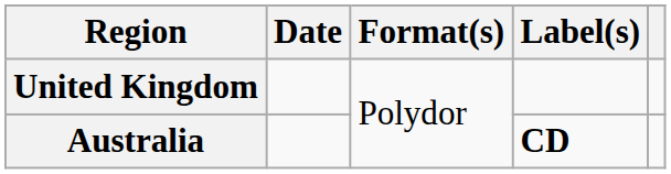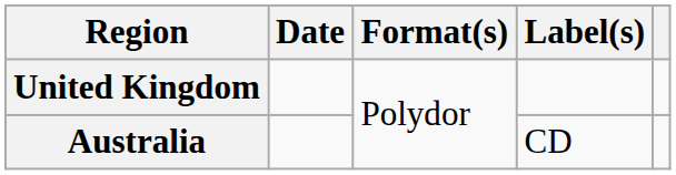Australia | Label(s): bold -> normal
